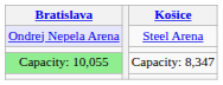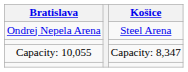Ondrej Nepela Arena | Bratislava: lavender background -> no background
Capacity: 10,055 | Bratislava: lightgreen background -> no background
